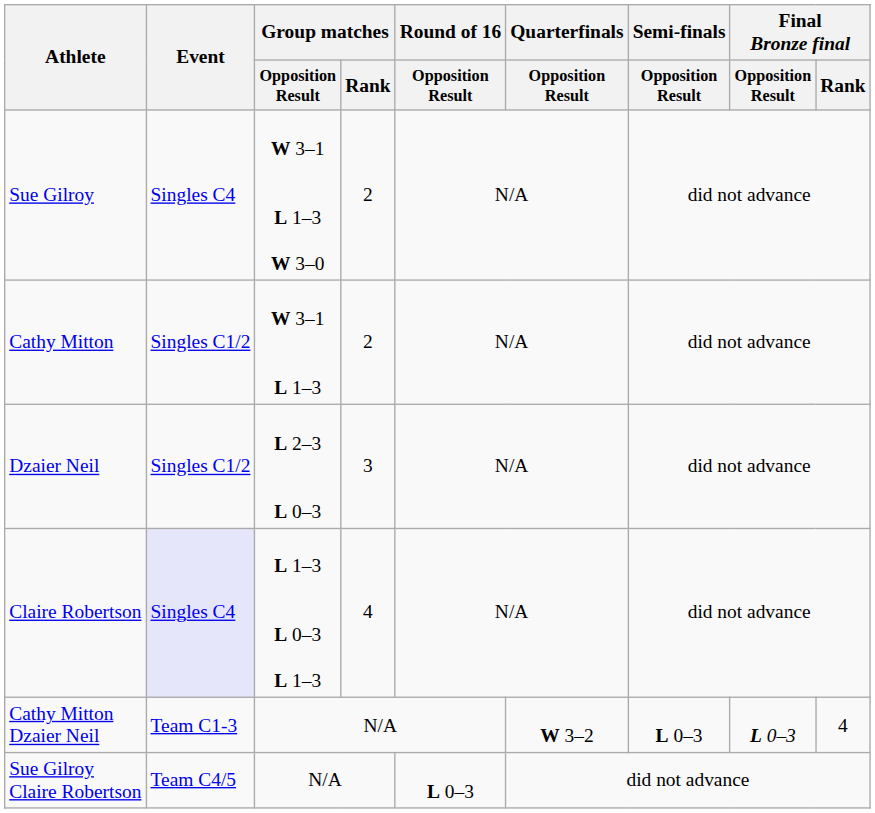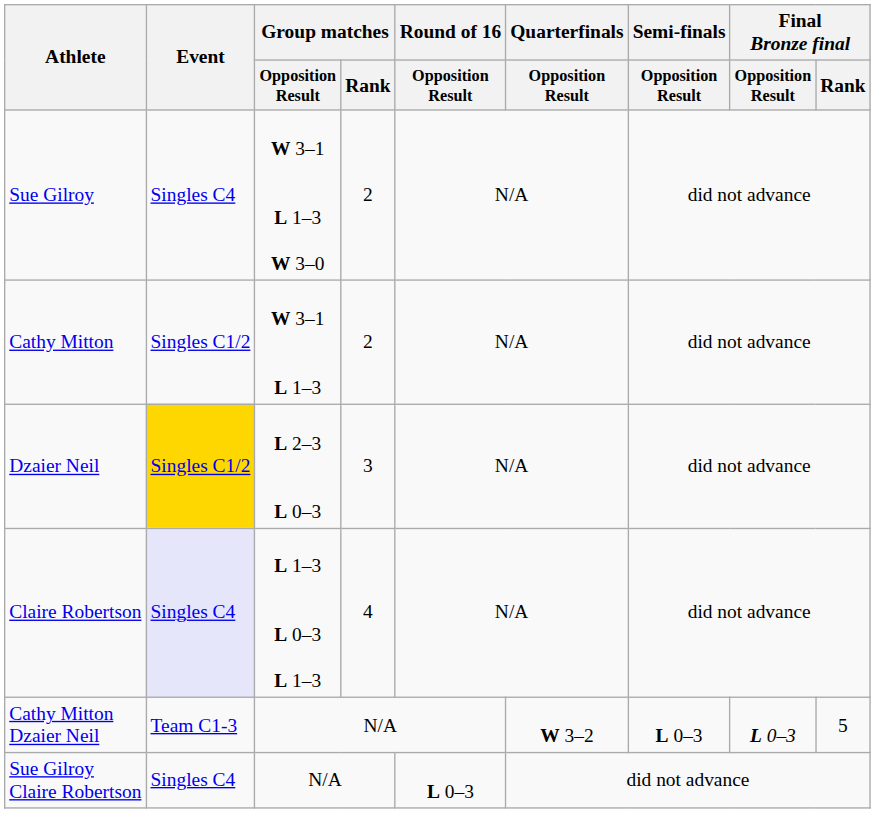Dzaier Neil | Event: no background -> gold background
Cathy Mitton Dzaier Neil | Final Bronze final / Rank: 4 -> 5
Sue Gilroy Claire Robertson | Event: Team C4/5 -> Singles C4
